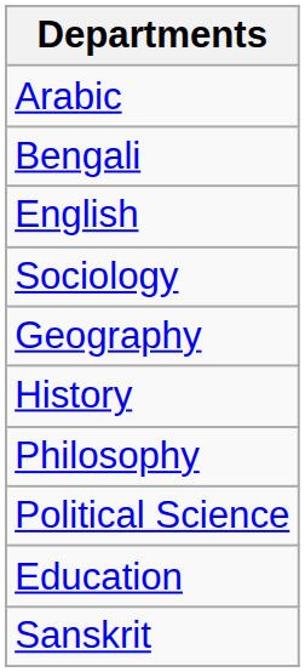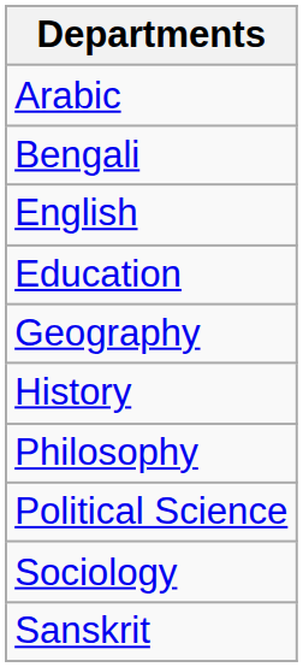row 5 | column 1: Sociology -> Education
row 10 | column 1: Education -> Sociology
